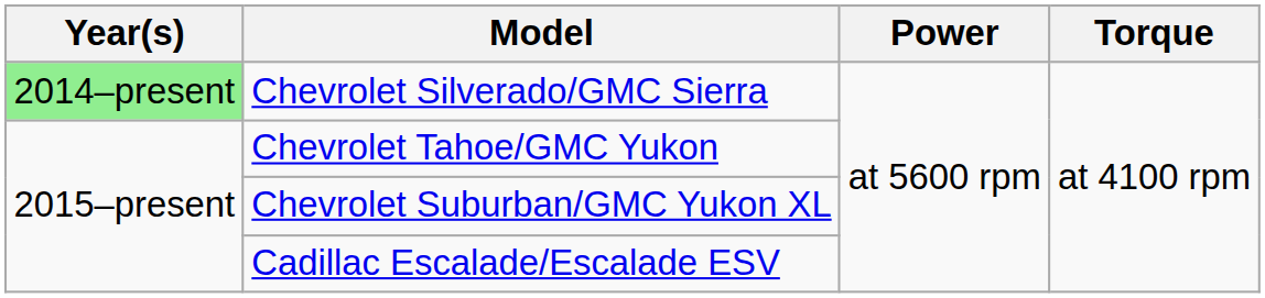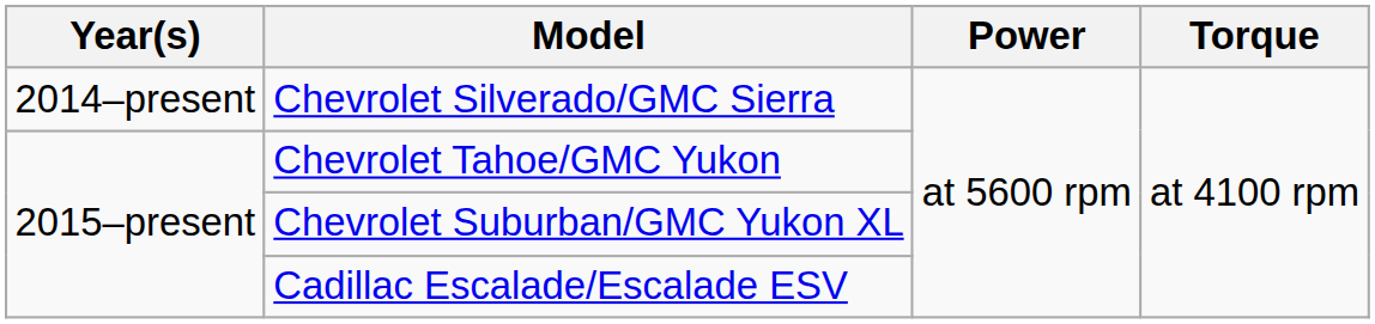Chevrolet Silverado/GMC Sierra | Year(s): lightgreen background -> no background
